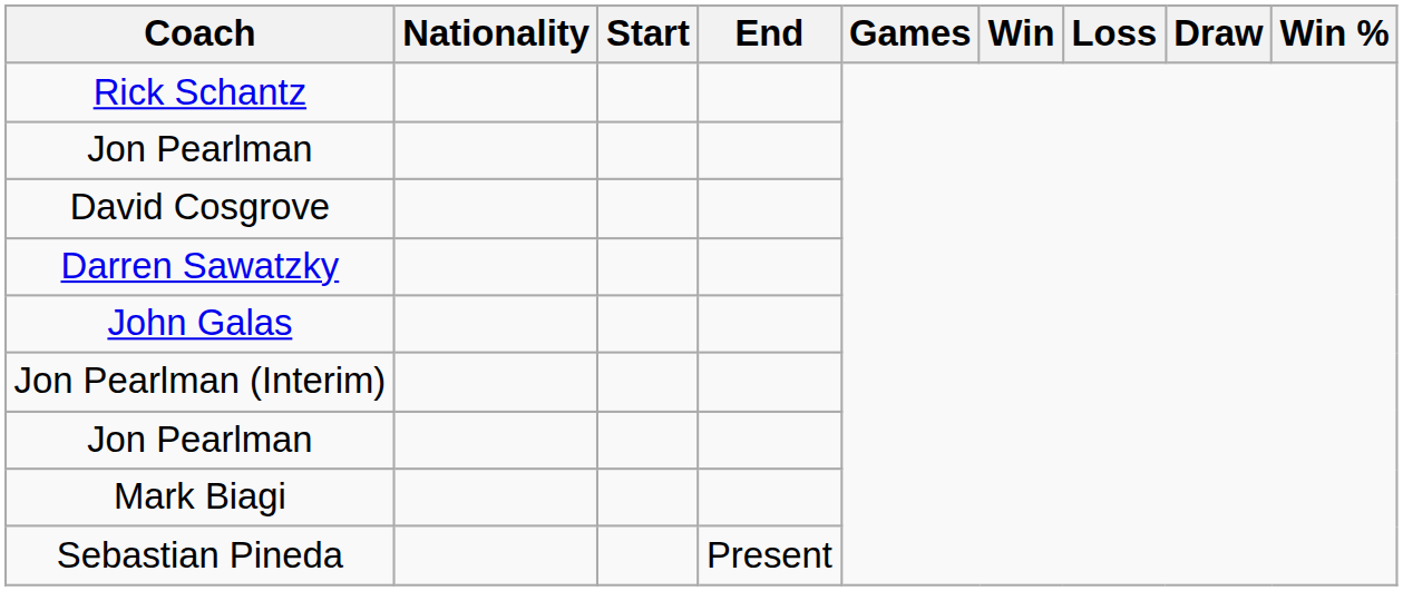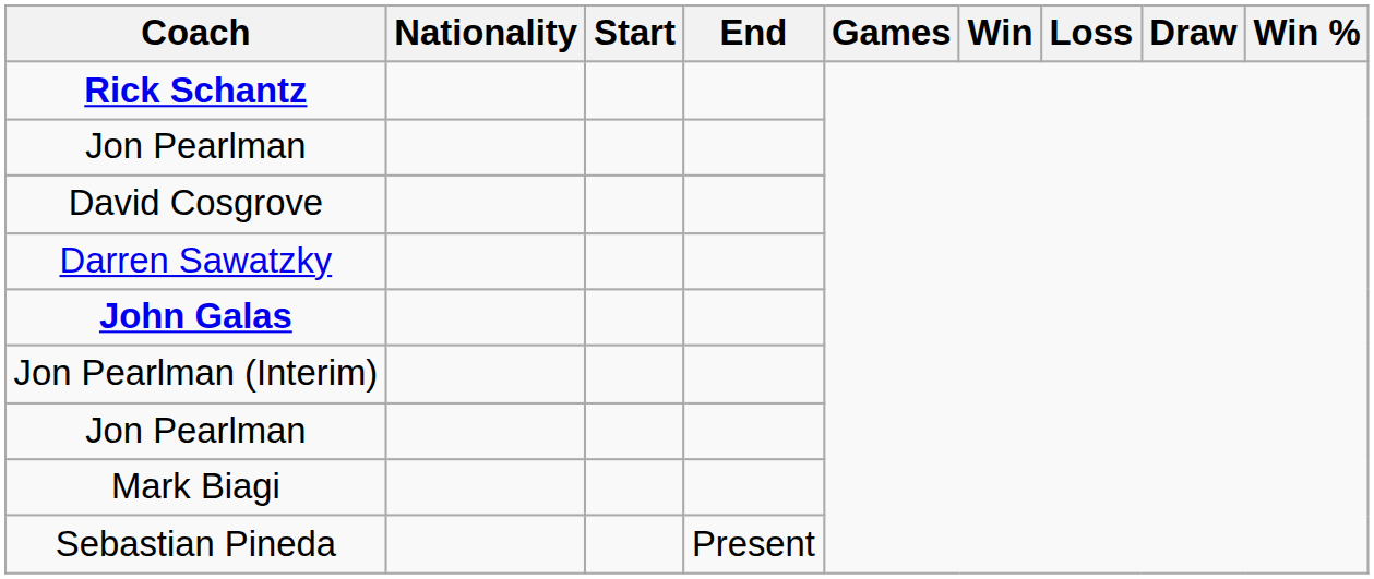Rick Schantz | Coach: normal -> bold
John Galas | Coach: normal -> bold
